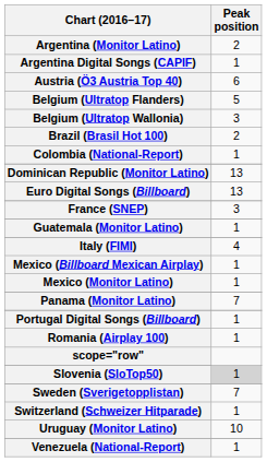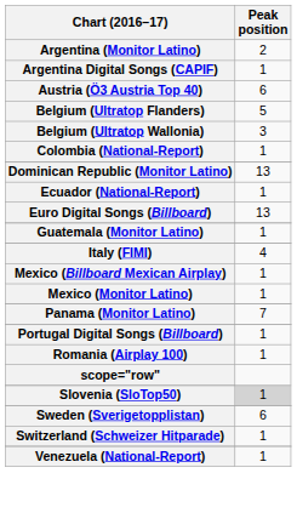- row: Brazil (Brasil Hot 100) | 2
+ row: Ecuador (National-Report) | 1
- row: France (SNEP) | 3
Sweden (Sverigetopplistan) | Peak position: 7 -> 6
- row: Uruguay (Monitor Latino) | 10
